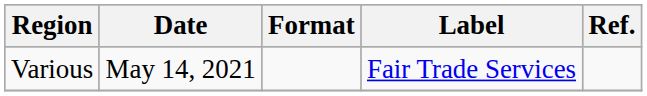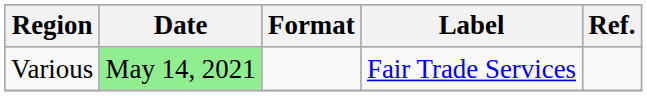Various | Date: no background -> lightgreen background
